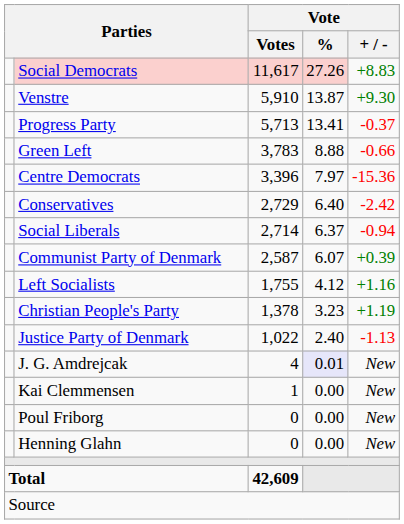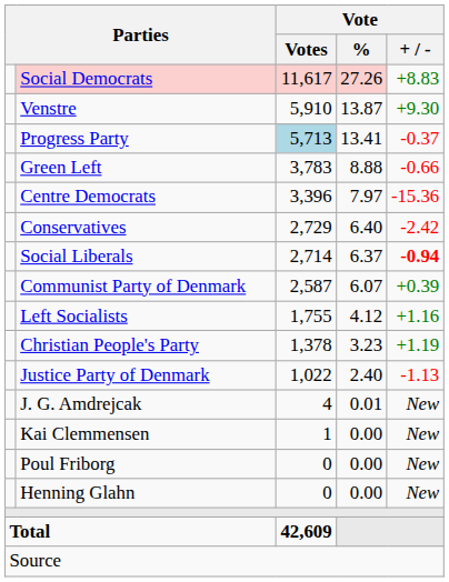Progress Party | Vote / Votes: no background -> lightblue background
Social Liberals | Vote / + / -: normal -> bold
J. G. Amdrejcak | Vote / %: lavender background -> no background
